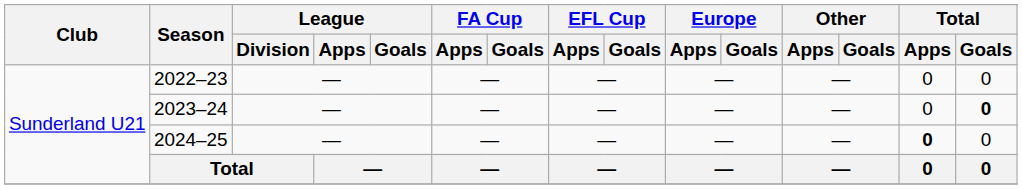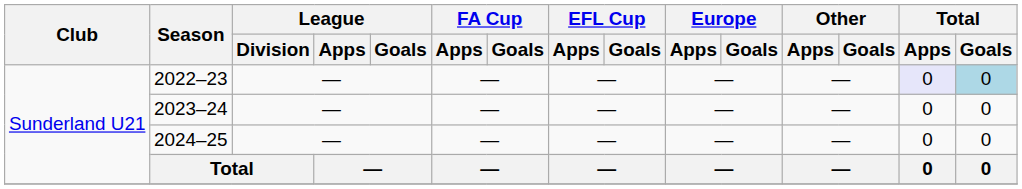2022–23 | Total / Apps: no background -> lavender background
2022–23 | Total / Goals: no background -> lightblue background
2023–24 | Total / Goals: bold -> normal
2024–25 | Total / Apps: bold -> normal
